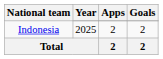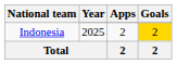2025 | Goals: no background -> gold background
